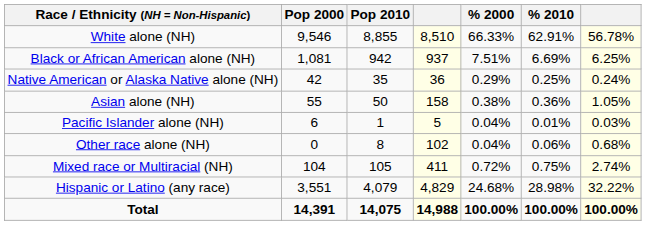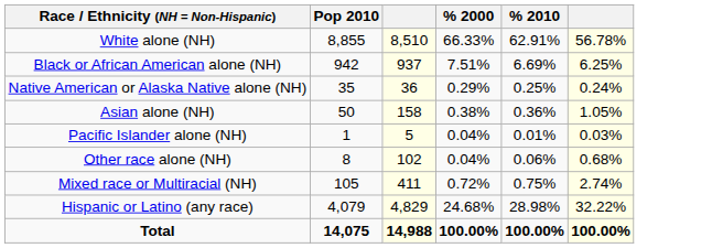- column: Pop 2000 | 9,546 | 1,081 | 42 | 55 | 6 | 0 | 104 | 3,551 | 14,391
